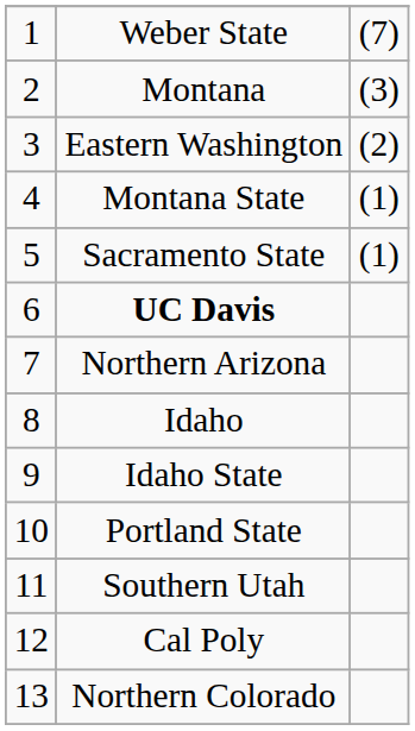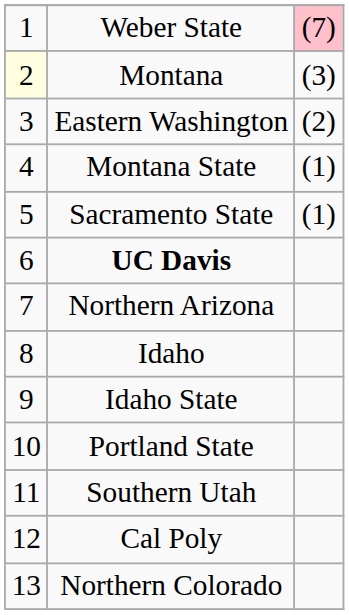Weber State | column 3: no background -> pink background
Montana | column 1: no background -> lightyellow background
